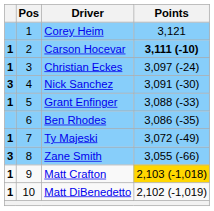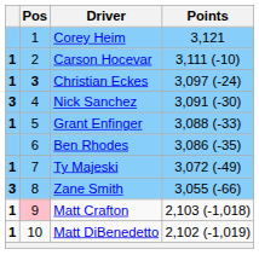Carson Hocevar | Points: bold -> normal
Christian Eckes | Pos: normal -> bold
Matt Crafton | Pos: no background -> pink background
Matt Crafton | Points: gold background -> no background
